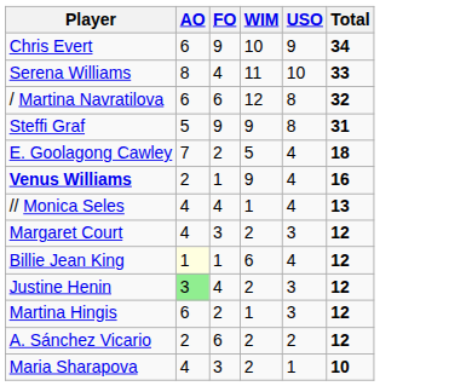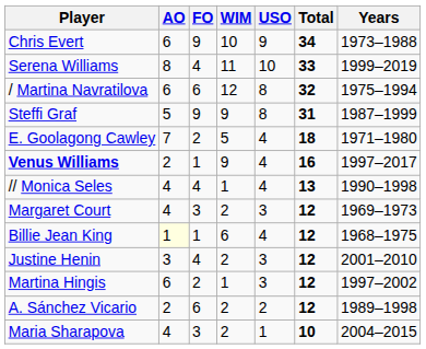+ column: Years | 1973–1988 | 1999–2019 | 1975–1994 | 1987–1999 | 1971–1980 | 1997–2017 | 1990–1998 | 1969–1973 | 1968–1975 | 2001–2010 | 1997–2002 | 1989–1998 | 2004–2015
Justine Henin | AO: lightgreen background -> no background
